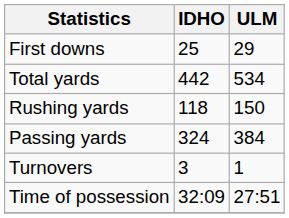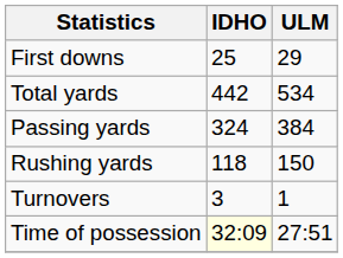rows swapped: Rushing yards <-> Passing yards
Time of possession | IDHO: no background -> lightyellow background
